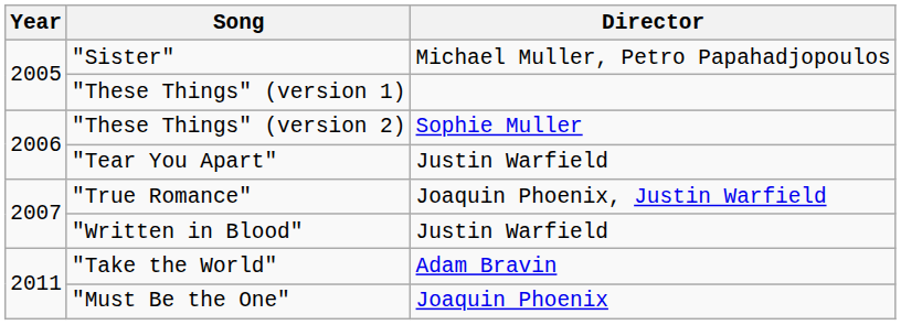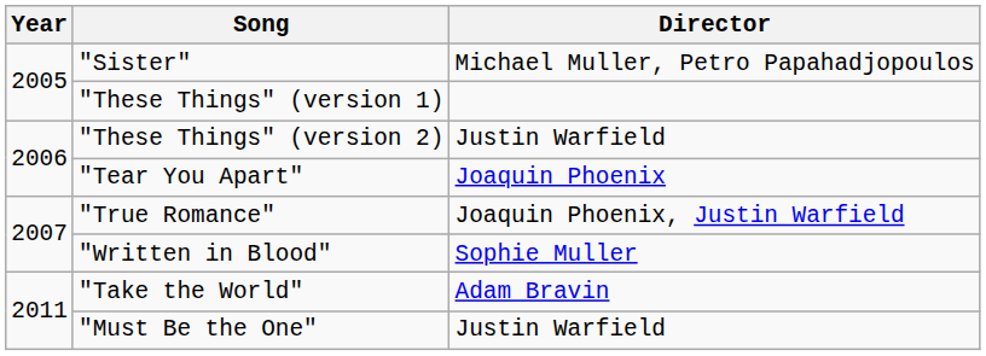"These Things" (version 2) | Director: Sophie Muller -> Justin Warfield
"Tear You Apart" | Director: Justin Warfield -> Joaquin Phoenix
"Written in Blood" | Director: Justin Warfield -> Sophie Muller
"Must Be the One" | Director: Joaquin Phoenix -> Justin Warfield
